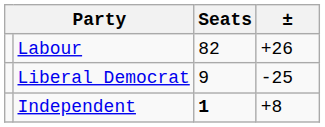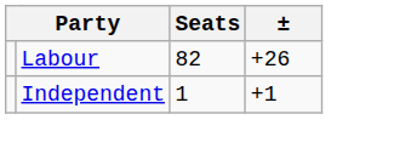- row: Liberal Democrat | 9 | -25
Independent | Seats: bold -> normal
Independent | ±: +8 -> +1
